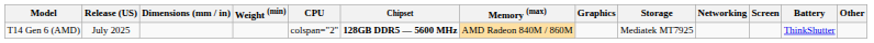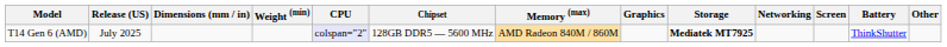T14 Gen 6 (AMD) | CPU: no background -> lavender background
T14 Gen 6 (AMD) | Chipset: bold -> normal
T14 Gen 6 (AMD) | Storage: normal -> bold
